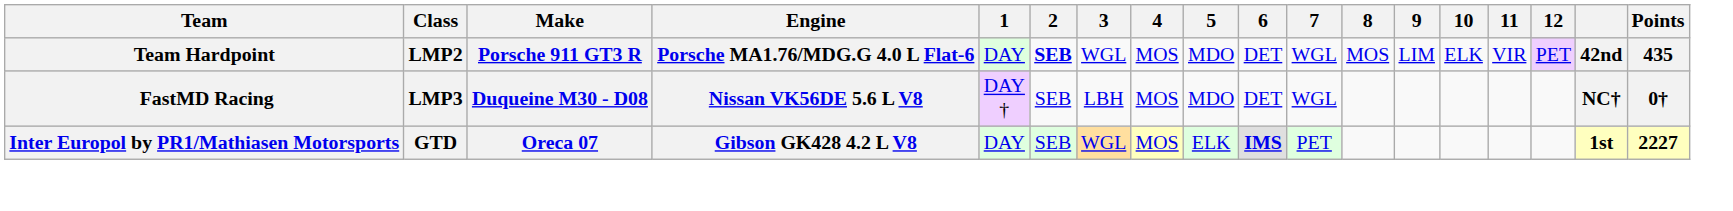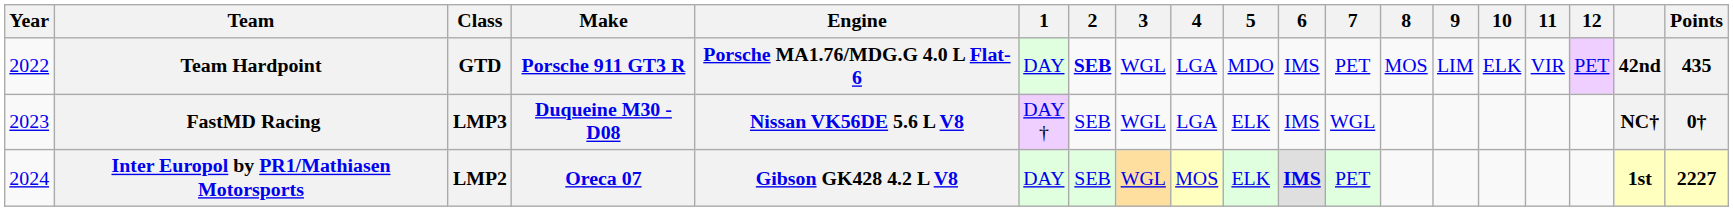+ column: Year | 2022 | 2023 | 2024
Team Hardpoint | Class: LMP2 -> GTD
Team Hardpoint | 4: MOS -> LGA
Team Hardpoint | 6: DET -> IMS
Team Hardpoint | 7: WGL -> PET
FastMD Racing | 3: LBH -> WGL
FastMD Racing | 4: MOS -> LGA
FastMD Racing | 5: MDO -> ELK
FastMD Racing | 6: DET -> IMS
Inter Europol by PR1/Mathiasen Motorsports | Class: GTD -> LMP2
